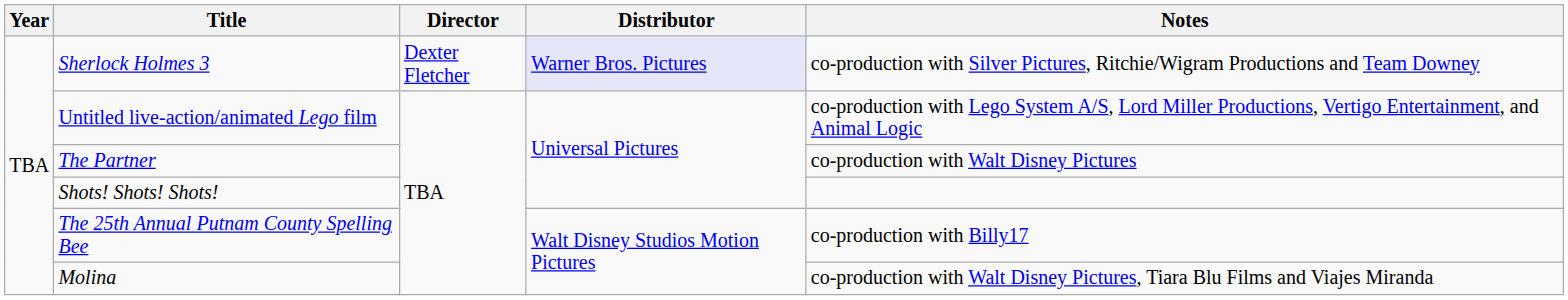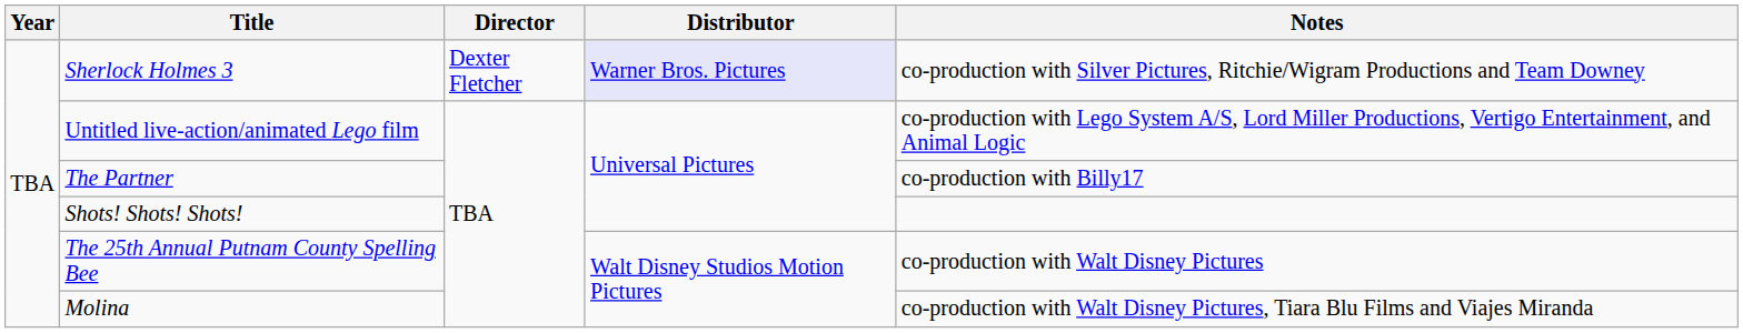The Partner | Notes: co-production with Walt Disney Pictures -> co-production with Billy17
The 25th Annual Putnam County Spelling Bee | Notes: co-production with Billy17 -> co-production with Walt Disney Pictures
